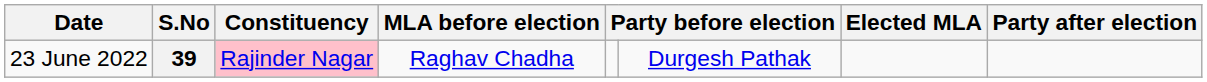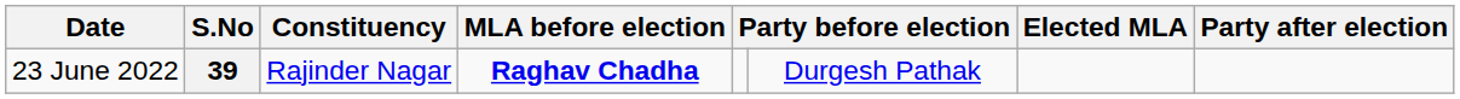39 | Constituency: pink background -> no background
39 | MLA before election: normal -> bold
